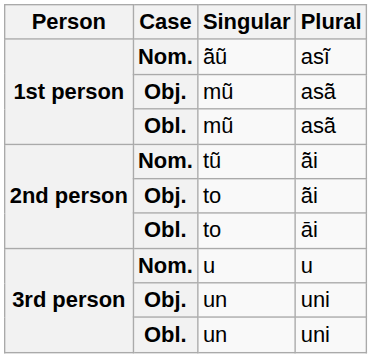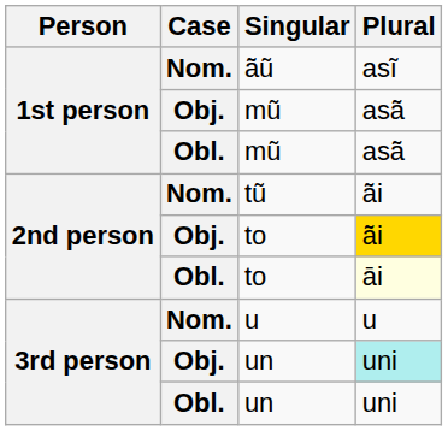Obj. / to | Plural: no background -> gold background
Obl. / to | Plural: no background -> lightyellow background
Obj. / un | Plural: no background -> paleturquoise background
